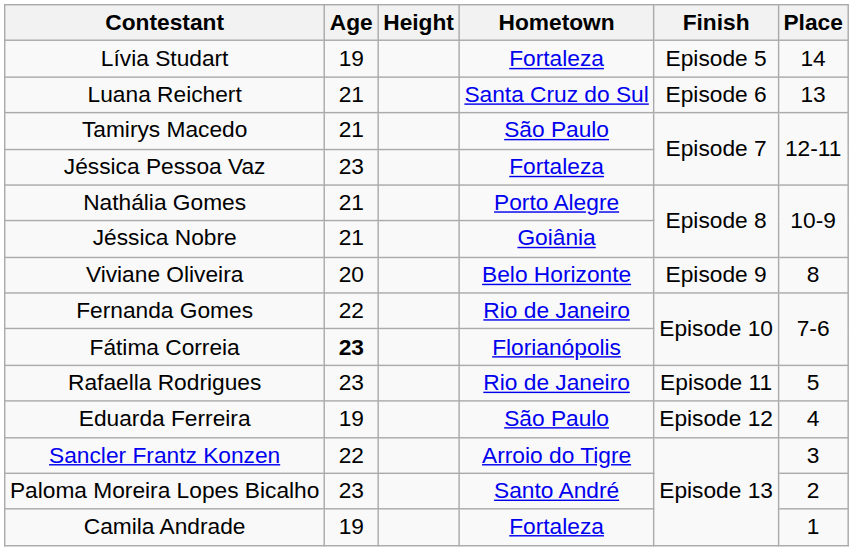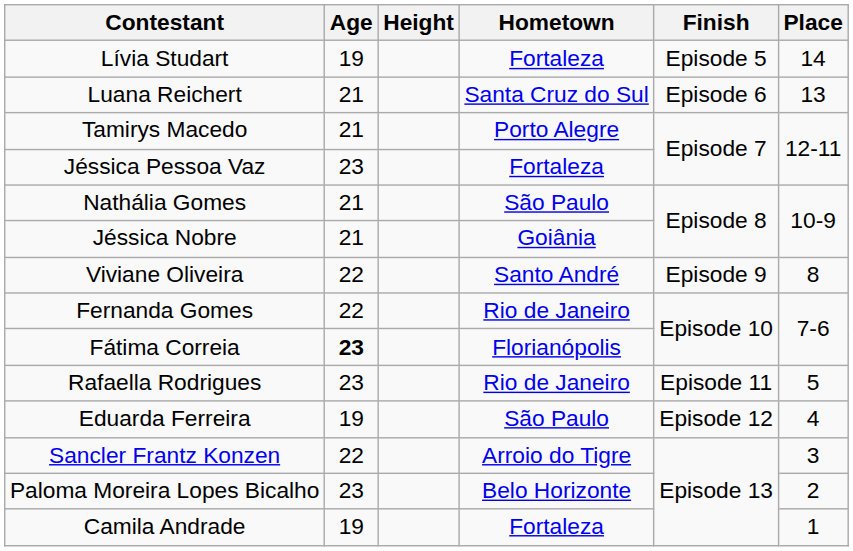Tamirys Macedo | Hometown: São Paulo -> Porto Alegre
Nathália Gomes | Hometown: Porto Alegre -> São Paulo
Viviane Oliveira | Age: 20 -> 22
Viviane Oliveira | Hometown: Belo Horizonte -> Santo André
Paloma Moreira Lopes Bicalho | Hometown: Santo André -> Belo Horizonte
